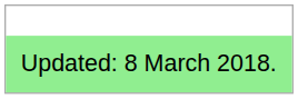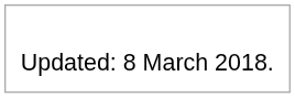row 1 | column 1: lightgreen background -> no background
